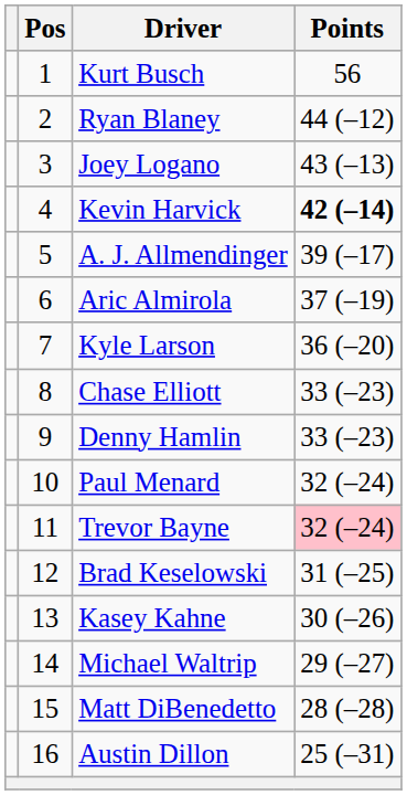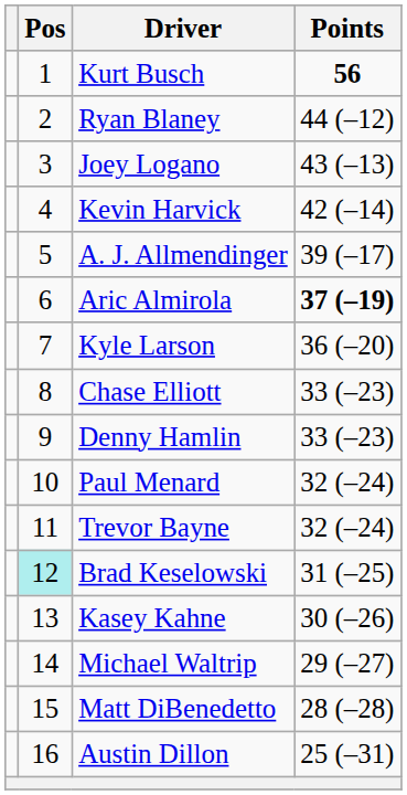Kurt Busch | Points: normal -> bold
Kevin Harvick | Points: bold -> normal
Aric Almirola | Points: normal -> bold
Trevor Bayne | Points: pink background -> no background
Brad Keselowski | Pos: no background -> paleturquoise background
